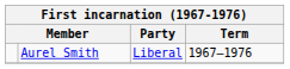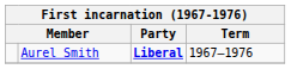Aurel Smith | Party: normal -> bold
